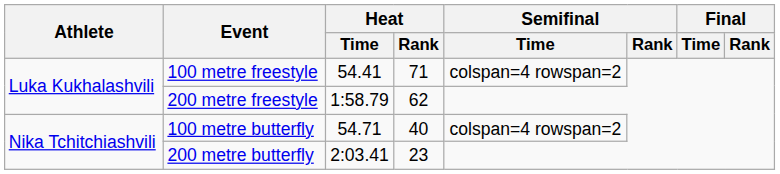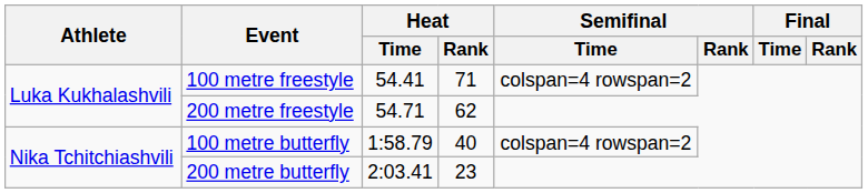200 metre freestyle | Heat / Time: 1:58.79 -> 54.71
100 metre butterfly | Heat / Time: 54.71 -> 1:58.79
